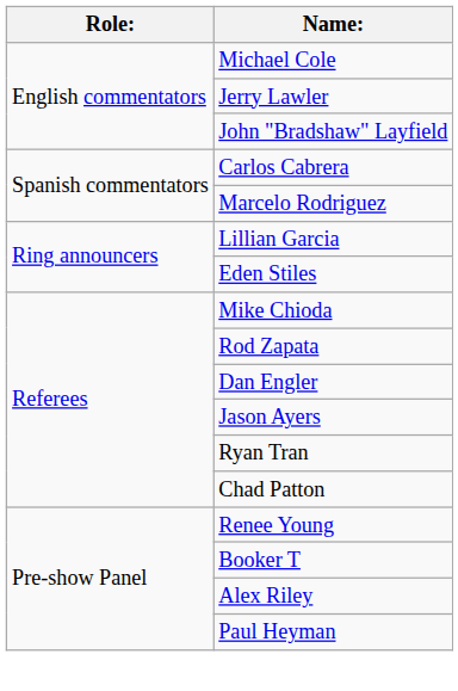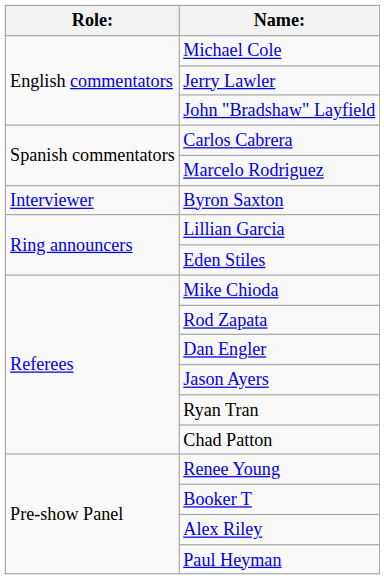+ row: Interviewer | Byron Saxton
